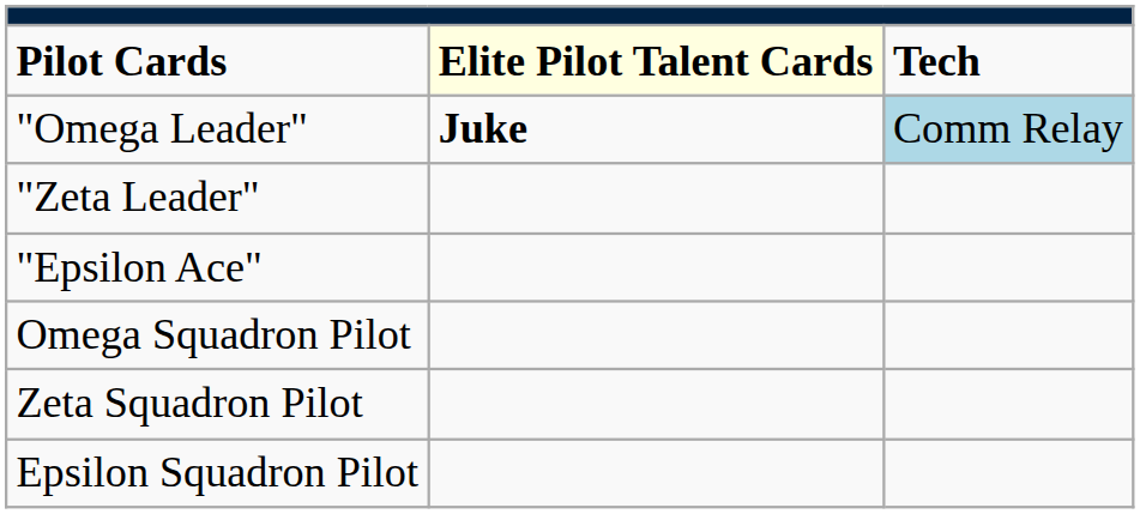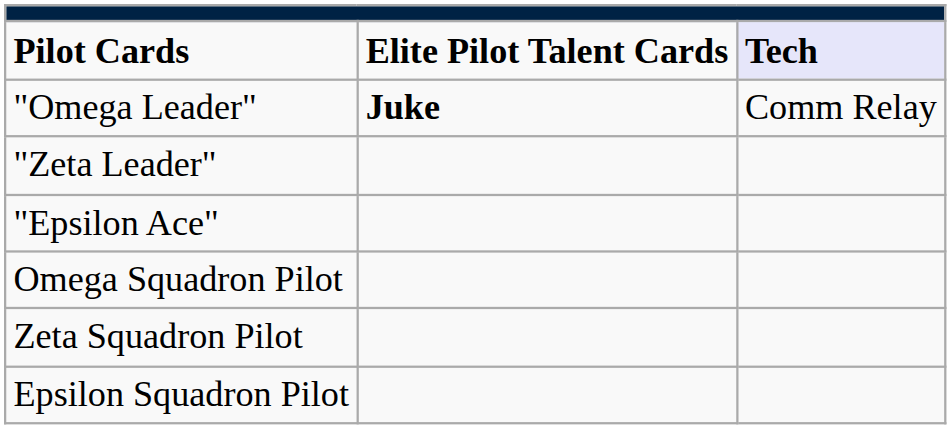Pilot Cards | column 2: lightyellow background -> no background
Pilot Cards | column 3: no background -> lavender background
"Omega Leader" | column 3: lightblue background -> no background
